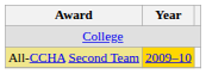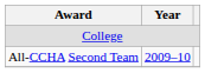All-CCHA Second Team | Award: khaki background -> no background
All-CCHA Second Team | Year: gold background -> no background
